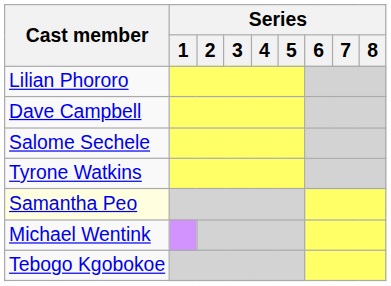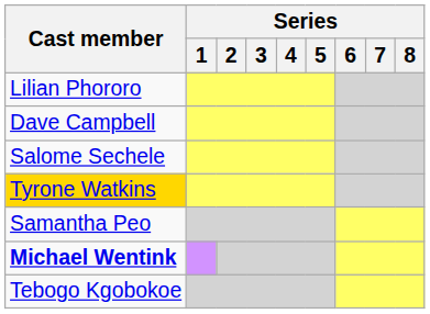Tyrone Watkins | Cast member: no background -> gold background
Samantha Peo | Cast member: lightyellow background -> no background
Michael Wentink | Cast member: normal -> bold
